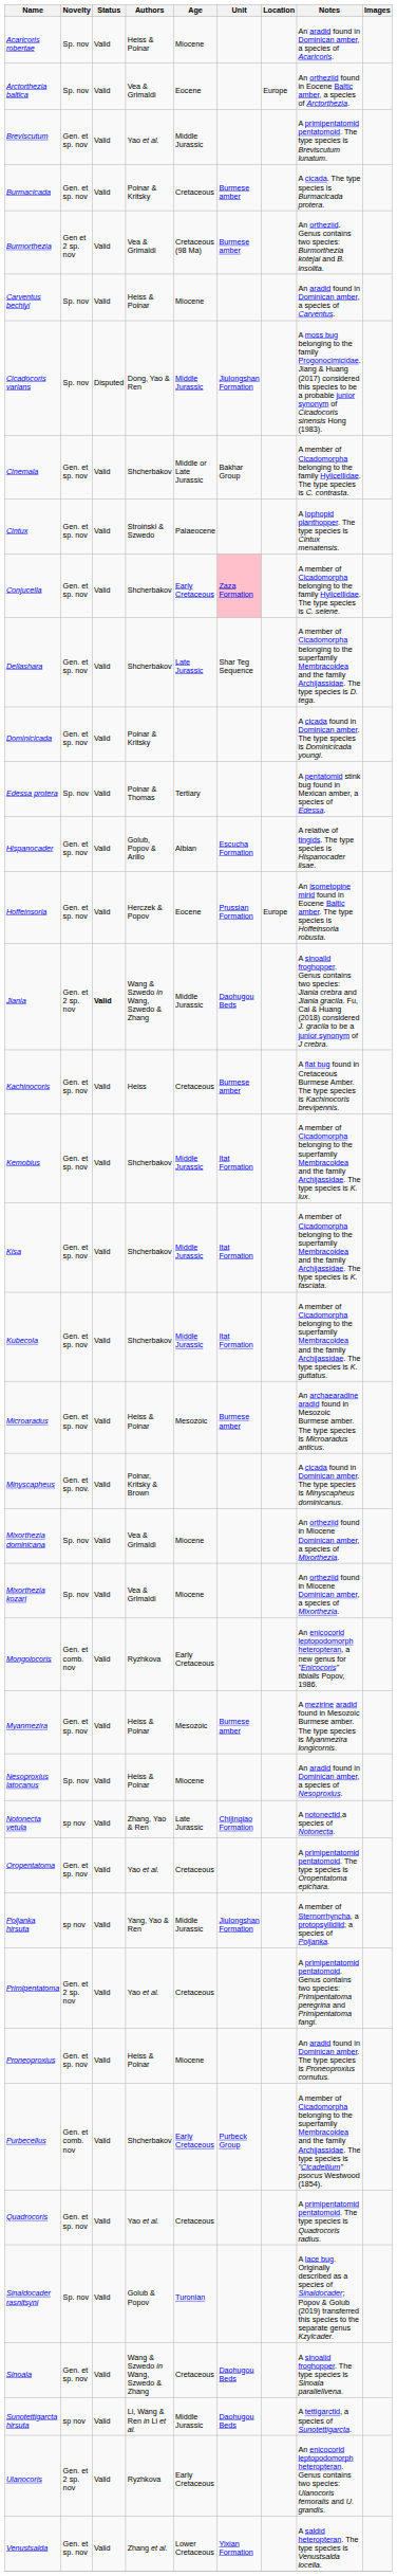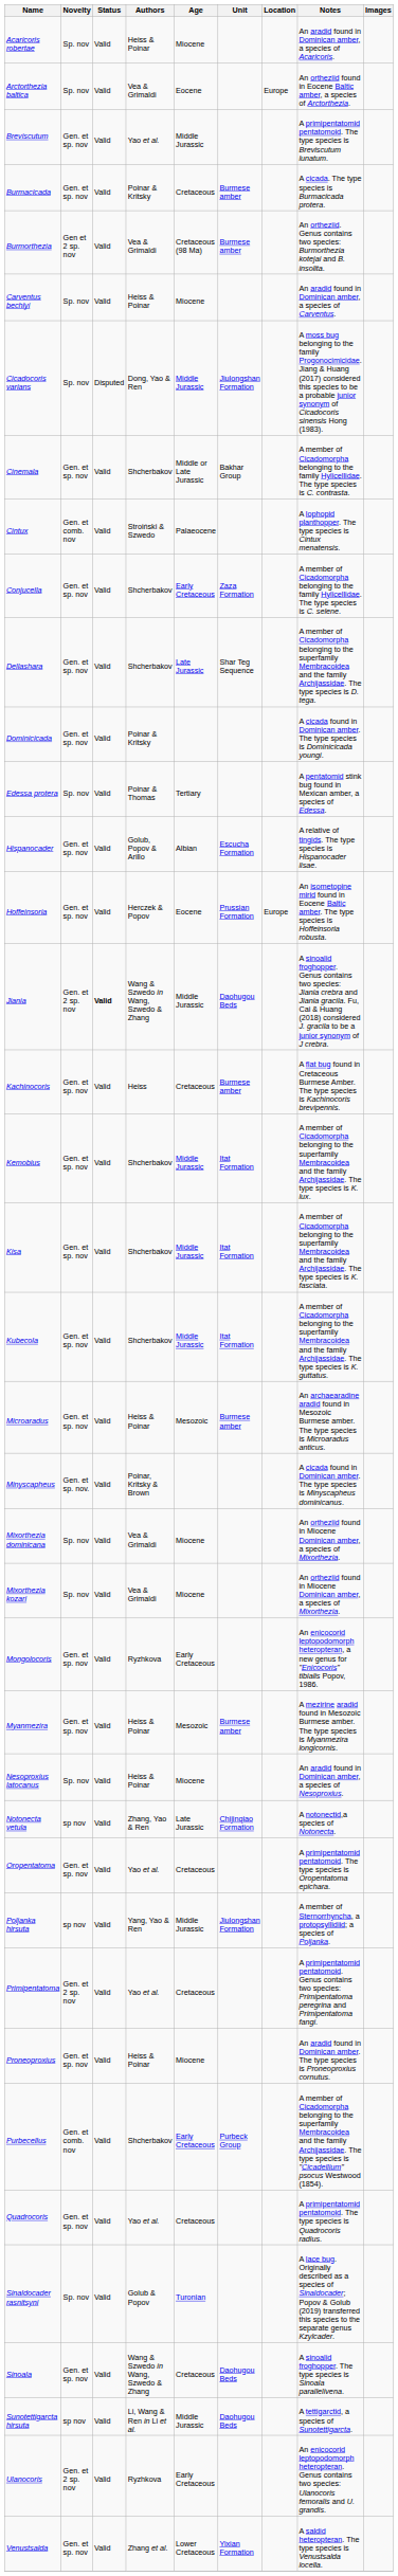Cintux | Novelty: Gen. et sp. nov -> Gen. et comb. nov
Conjucella | Unit: pink background -> no background
Mongolocoris | Novelty: Gen. et comb. nov -> Gen. et sp. nov
